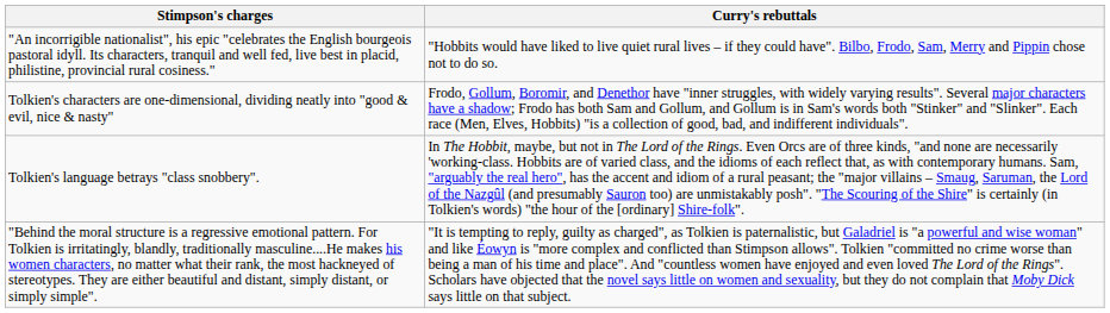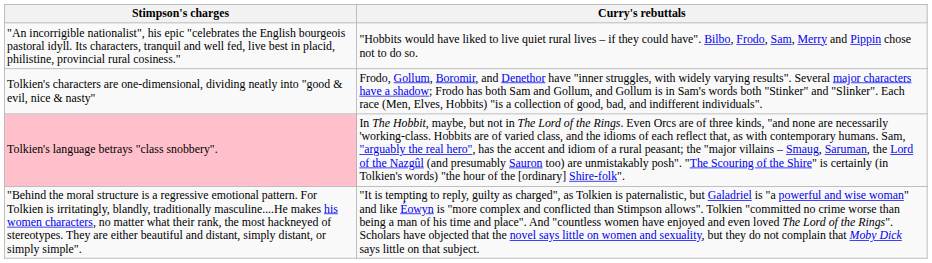Tolkien's language betrays "class snobbery". | Stimpson's charges: no background -> pink background
